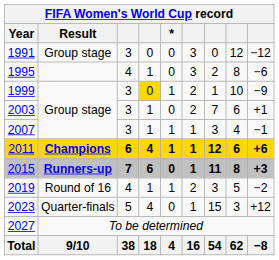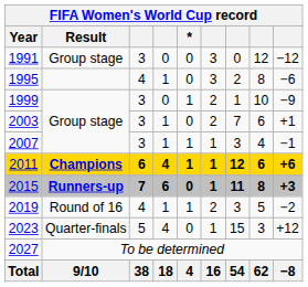1999 | column 4: gold background -> no background
